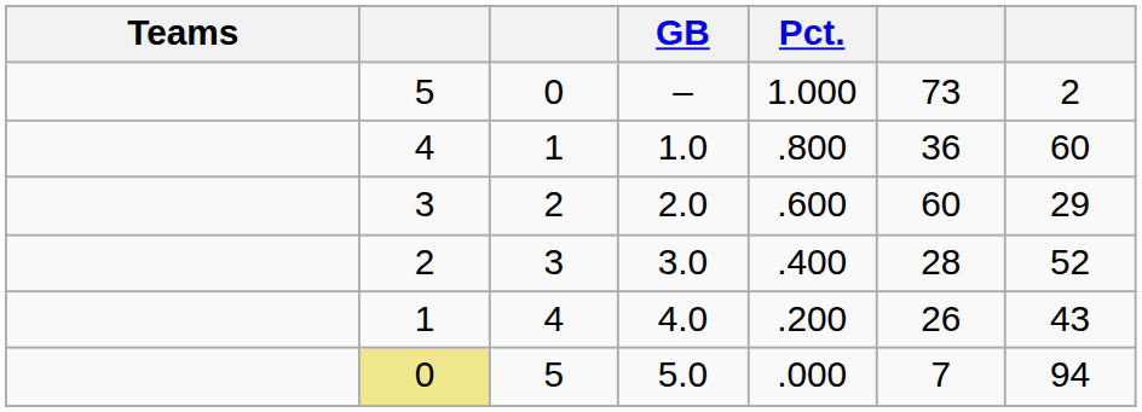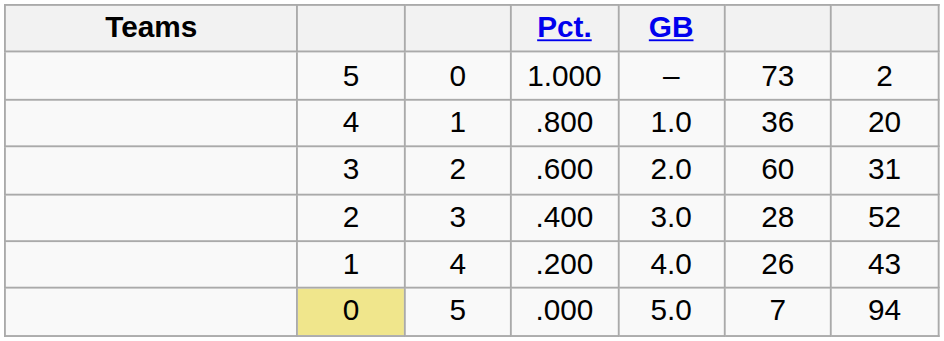columns swapped: Pct. <-> GB
row 3 | column 7: 60 -> 20
row 4 | column 7: 29 -> 31
